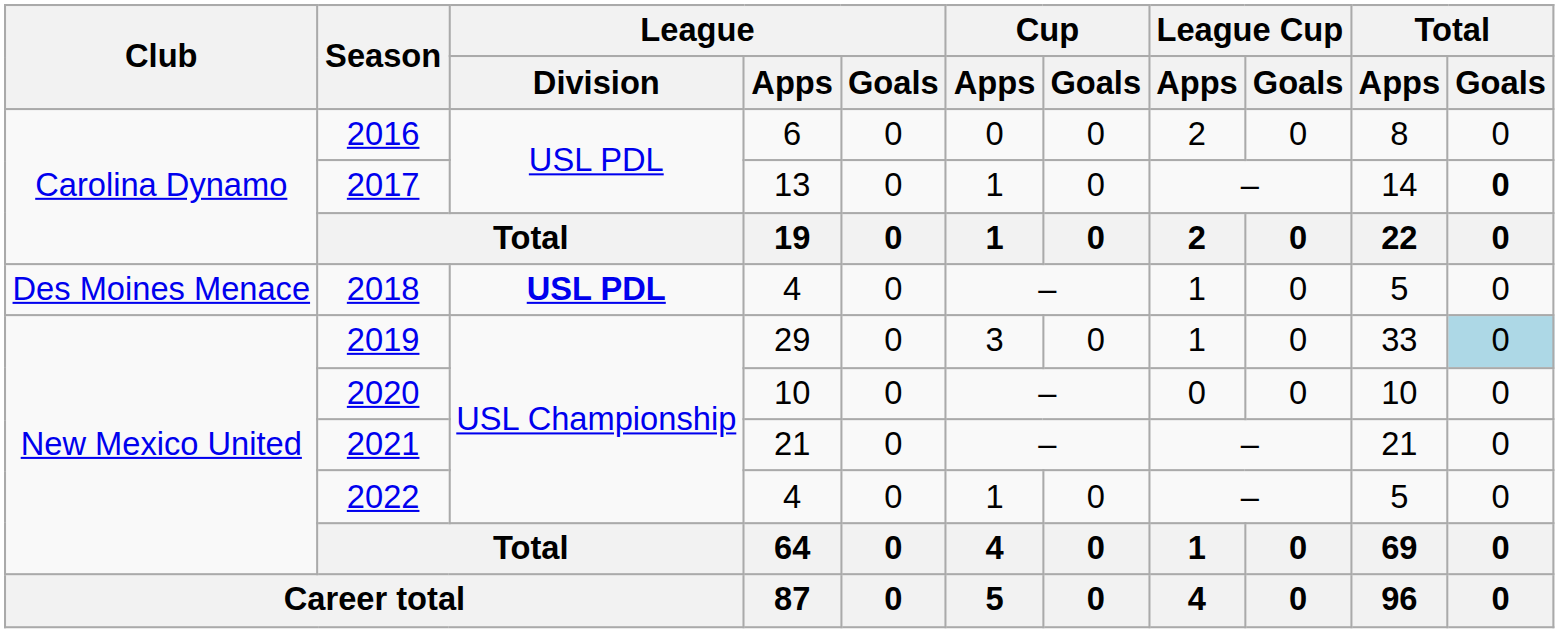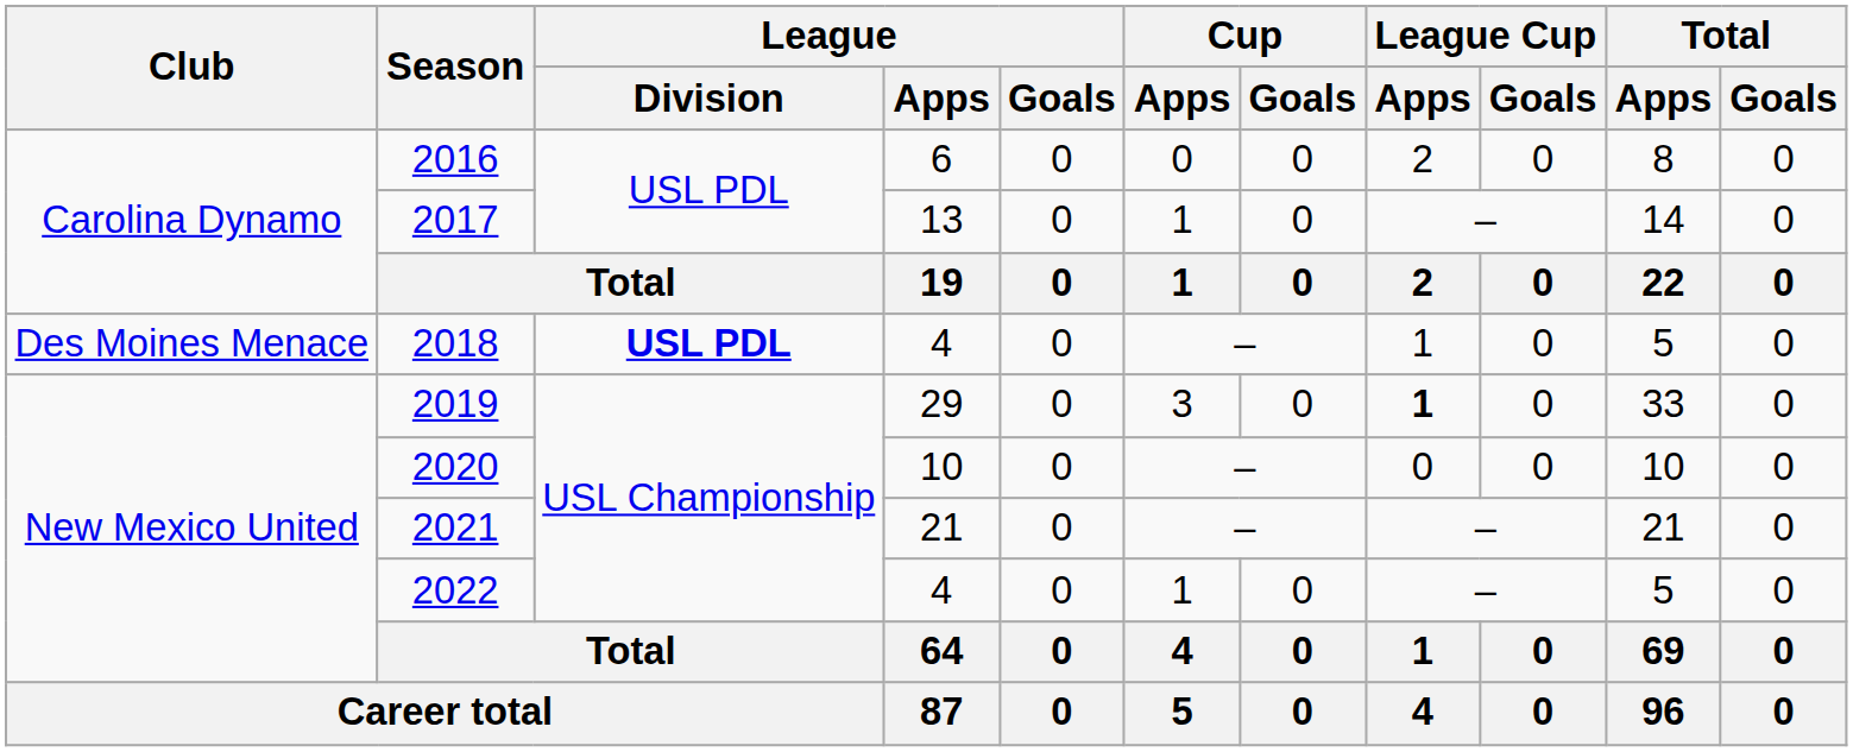2017 | Total / Goals: bold -> normal
2019 | League Cup / Apps: normal -> bold
2019 | Total / Goals: lightblue background -> no background
